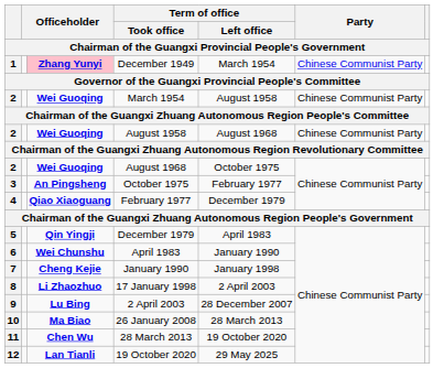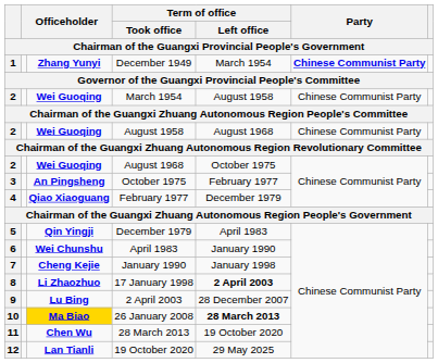December 1949 | column 3: pink background -> no background
December 1949 | Party: normal -> bold
17 January 1998 | Term of office / Left office: normal -> bold
26 January 2008 | column 3: no background -> gold background
26 January 2008 | Term of office / Left office: normal -> bold
